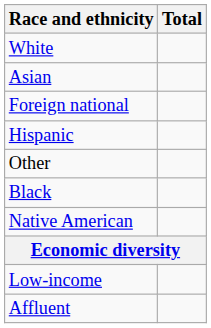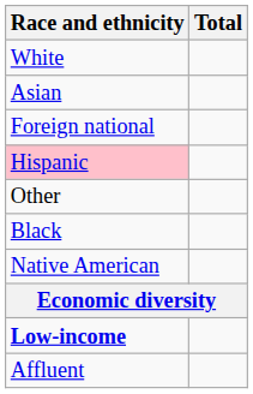Hispanic | Race and ethnicity: no background -> pink background
Low-income | Race and ethnicity: normal -> bold
